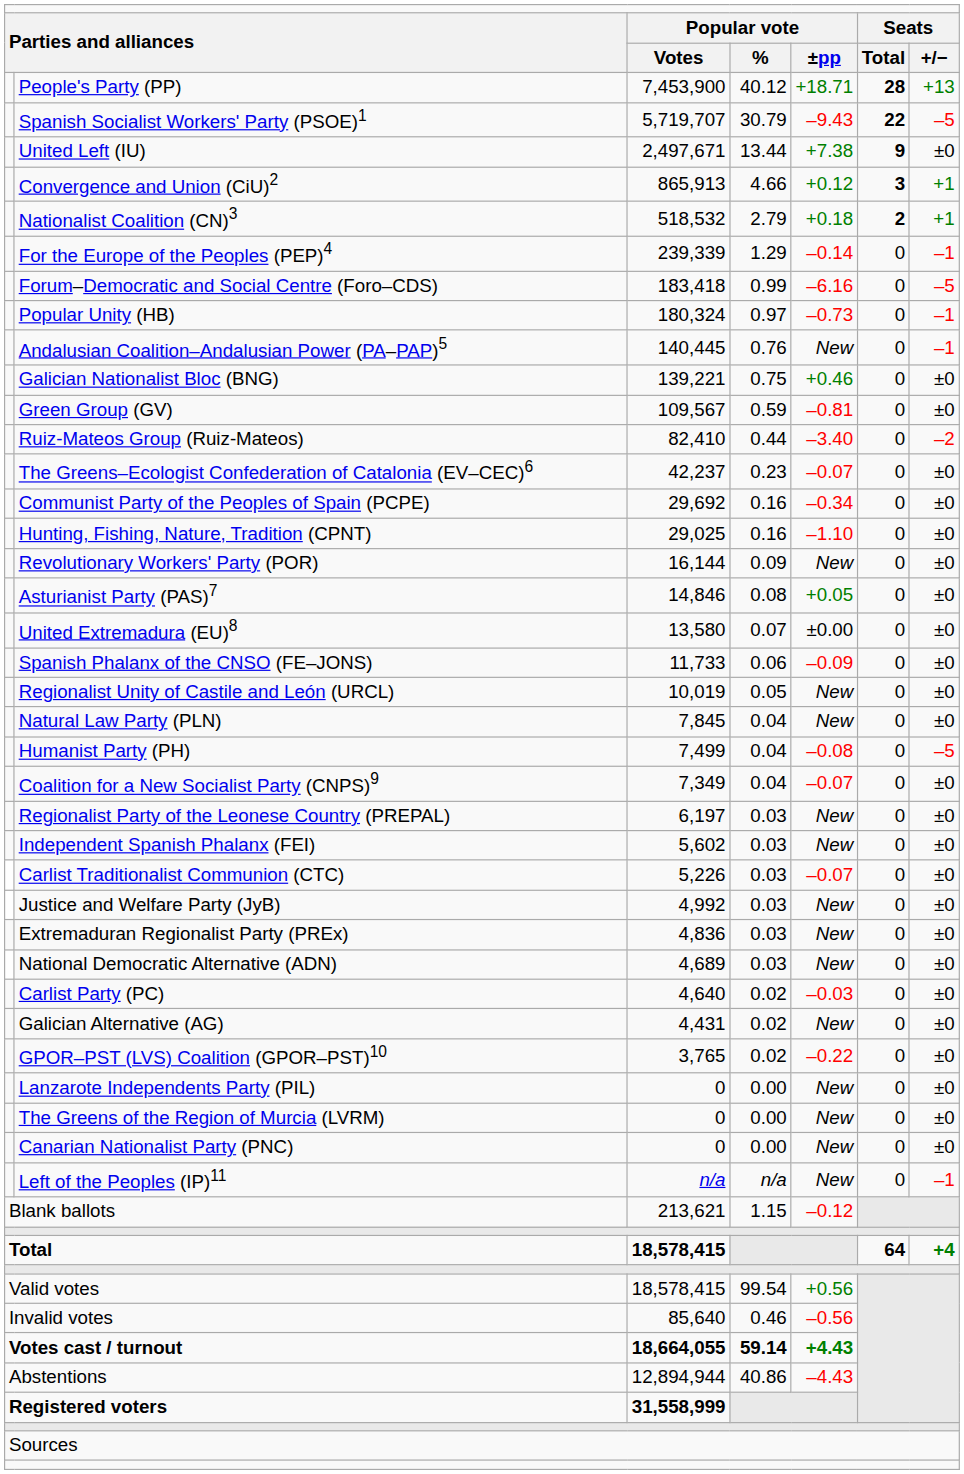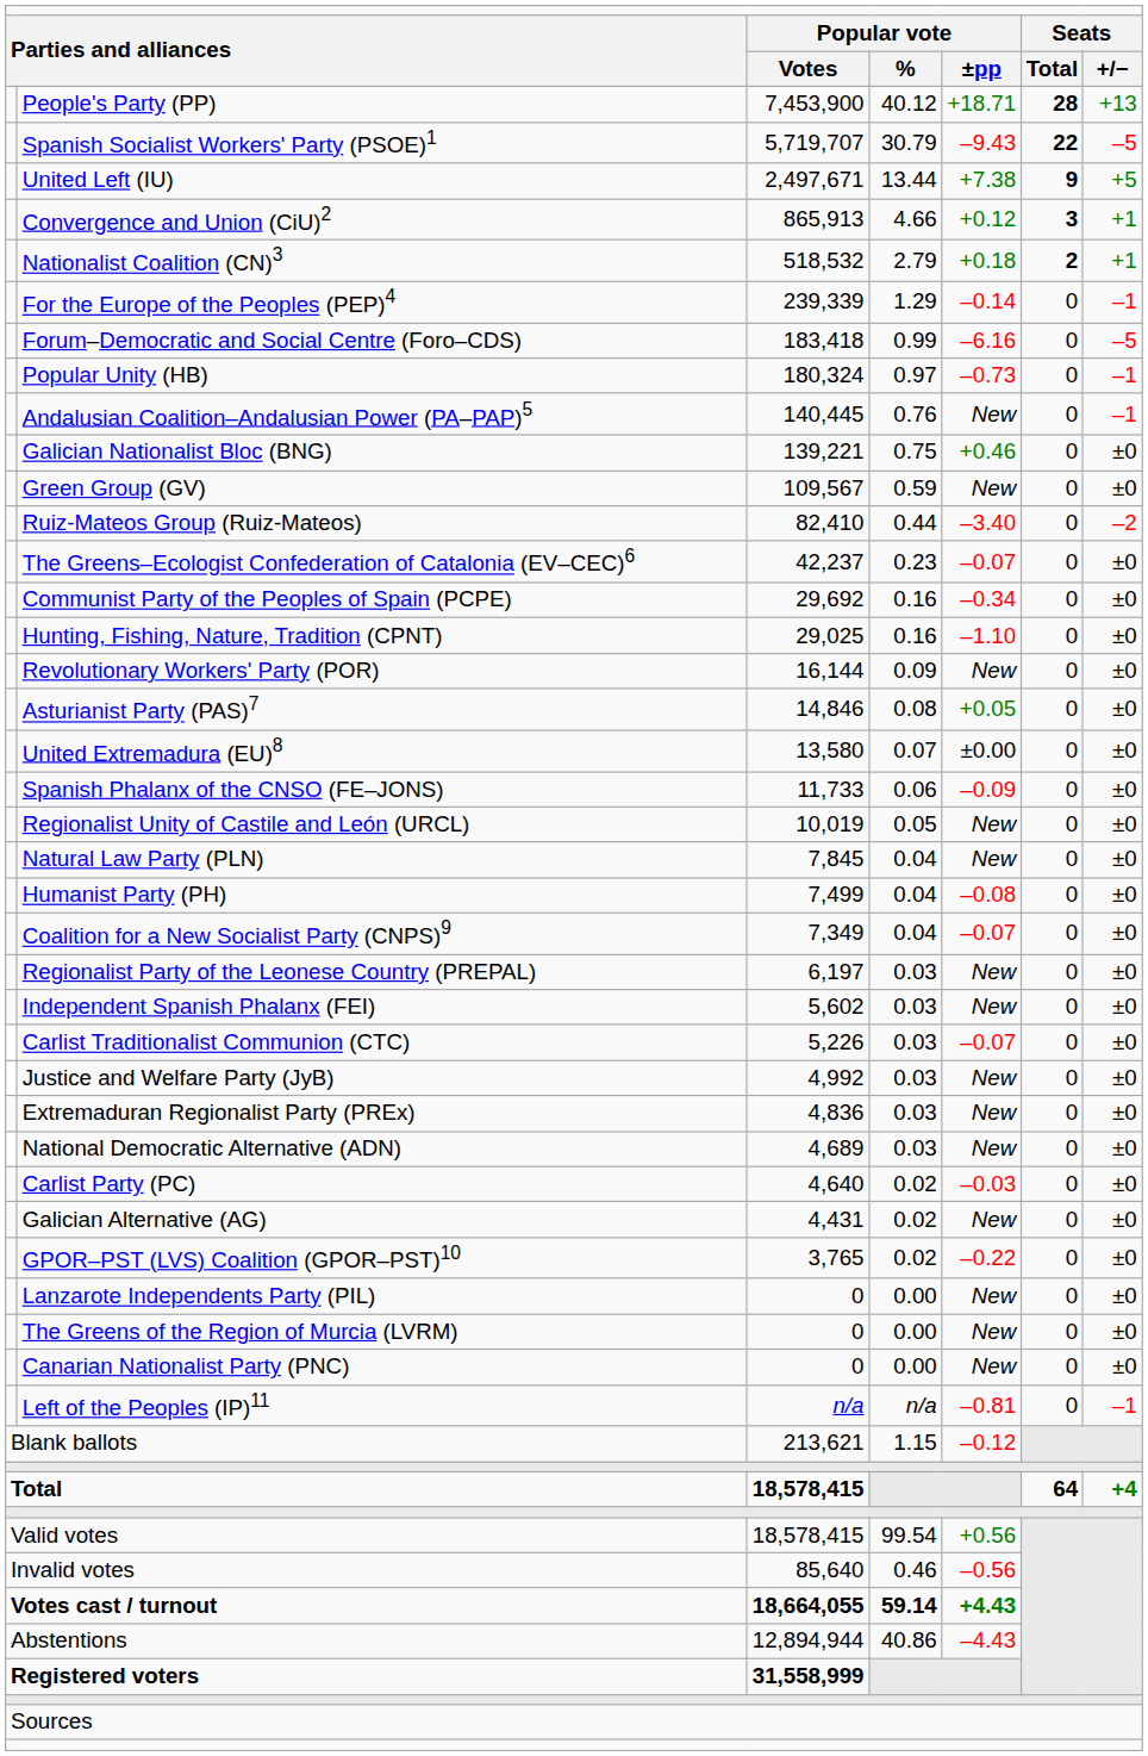United Left (IU) | column 7: ±0 -> +5
Green Group (GV) | column 5: –0.81 -> New
Humanist Party (PH) | column 7: –5 -> ±0
Left of the Peoples (IP)11 | column 5: New -> –0.81
